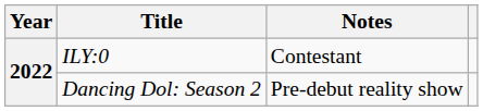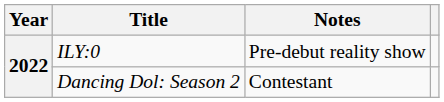ILY:0 | Notes: Contestant -> Pre-debut reality show
Dancing Dol: Season 2 | Notes: Pre-debut reality show -> Contestant
